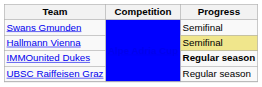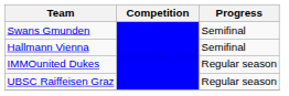Hallmann Vienna | Progress: khaki background -> no background
IMMOunited Dukes | Progress: bold -> normal
